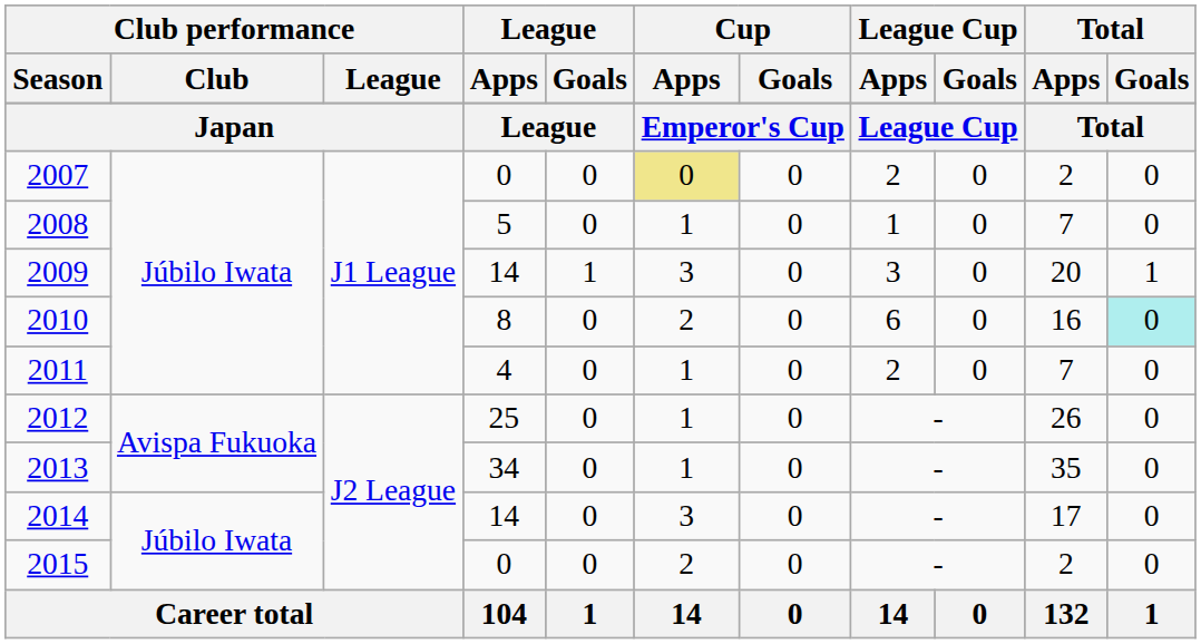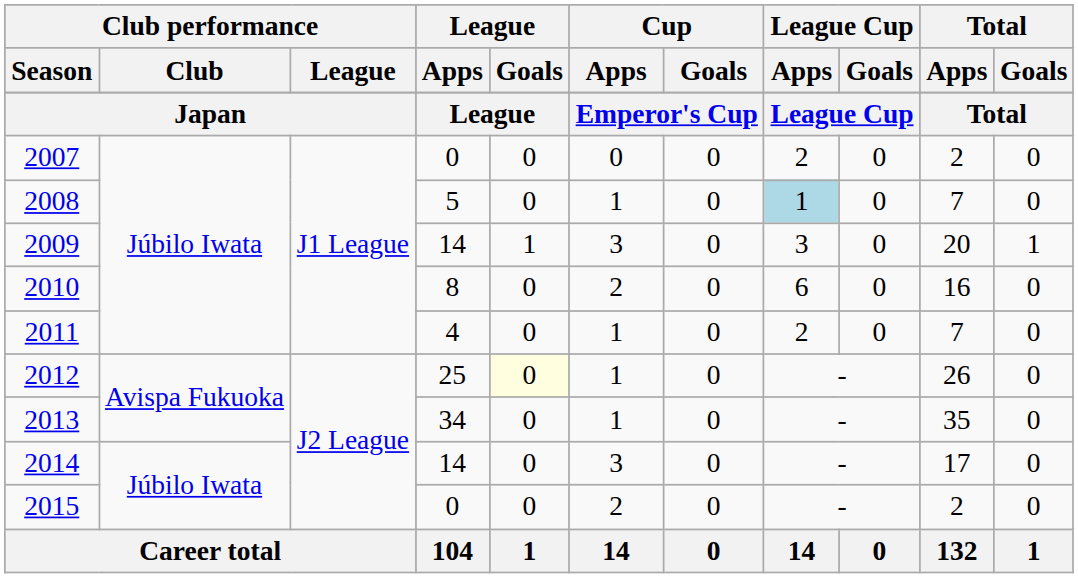2007 | Cup / Apps: khaki background -> no background
2008 | League Cup / Apps: no background -> lightblue background
2010 | Total / Goals: paleturquoise background -> no background
2012 | League / Goals: no background -> lightyellow background
